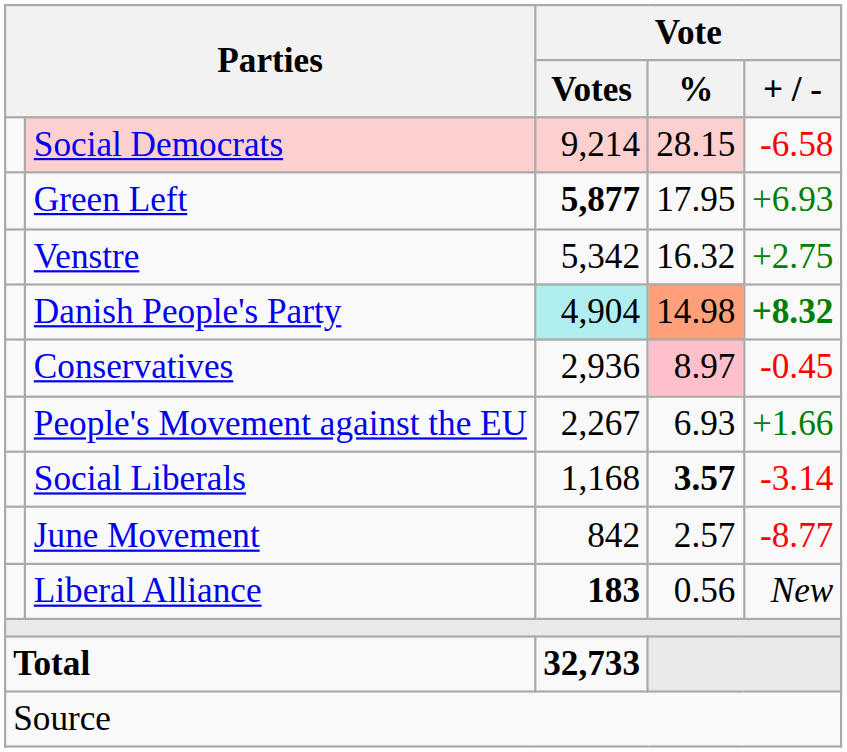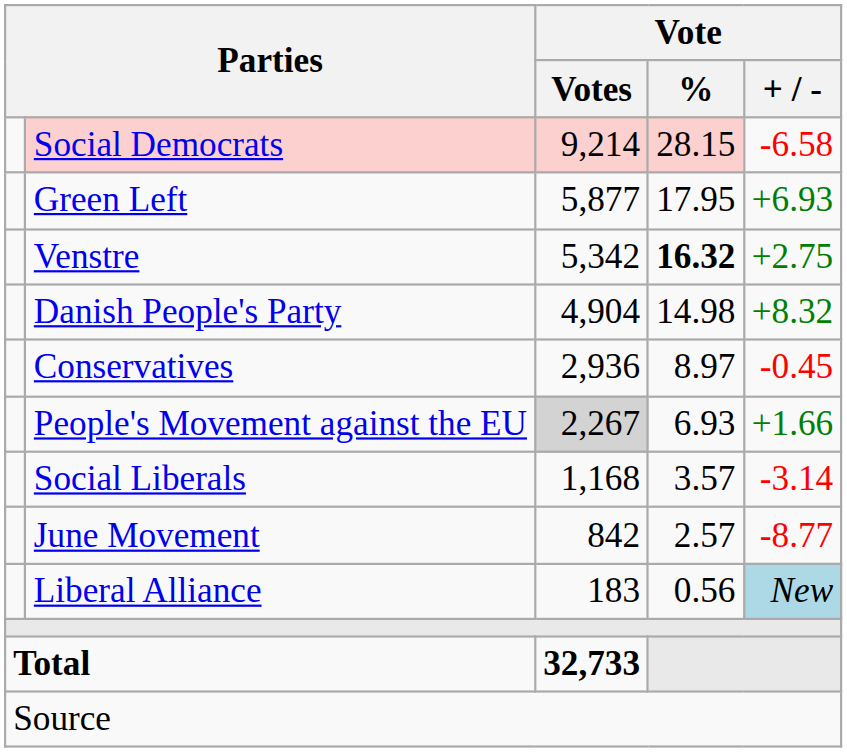Green Left | Vote / Votes: bold -> normal
Venstre | Vote / %: normal -> bold
Danish People's Party | Vote / Votes: paleturquoise background -> no background
Danish People's Party | Vote / %: lightsalmon background -> no background
Danish People's Party | Vote / + / -: bold -> normal
Conservatives | Vote / %: pink background -> no background
People's Movement against the EU | Vote / Votes: no background -> lightgrey background
Social Liberals | Vote / %: bold -> normal
Liberal Alliance | Vote / Votes: bold -> normal
Liberal Alliance | Vote / + / -: no background -> lightblue background
